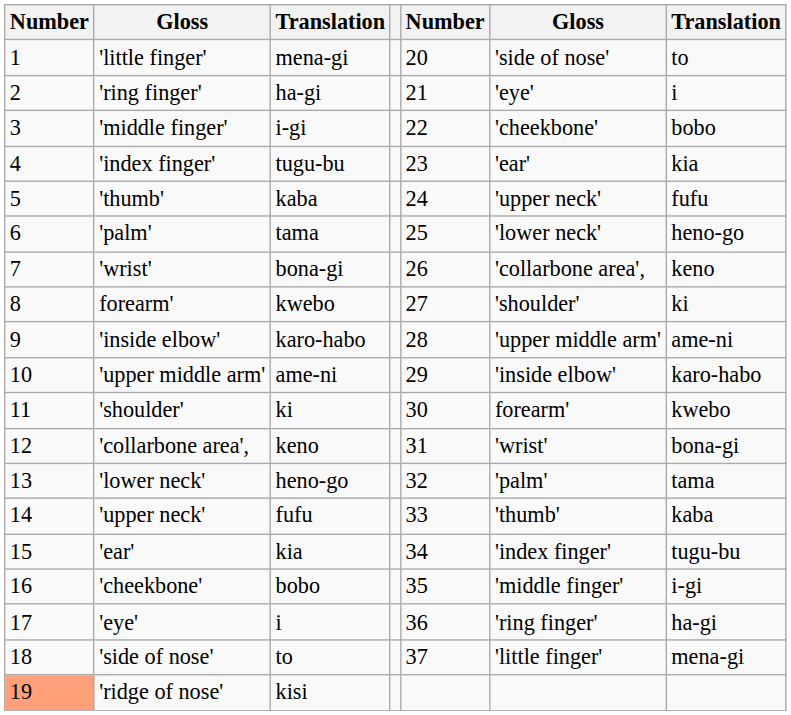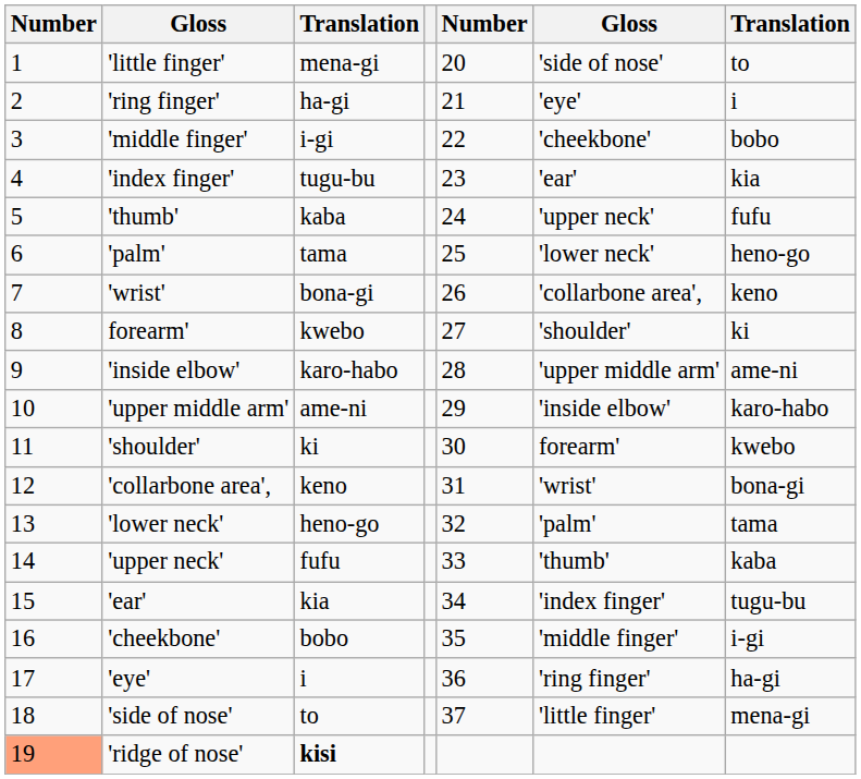'ridge of nose' | column 3: normal -> bold
